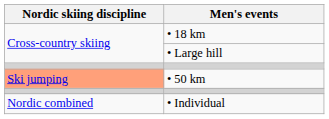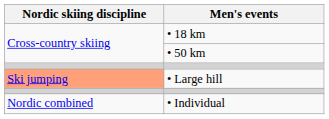row 3 | Men's events: • Large hill -> • 50 km
row 5 | Men's events: • 50 km -> • Large hill
